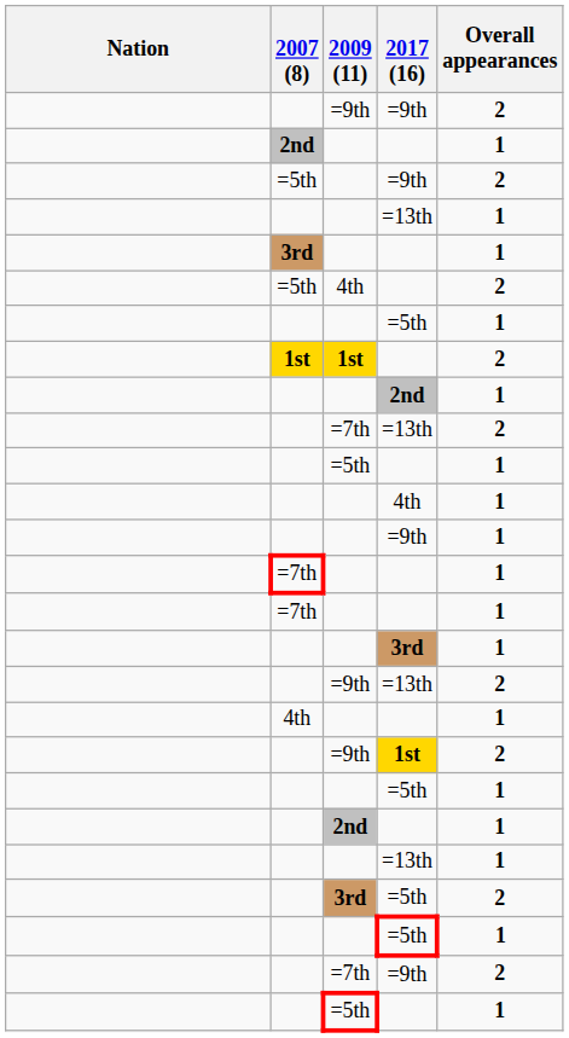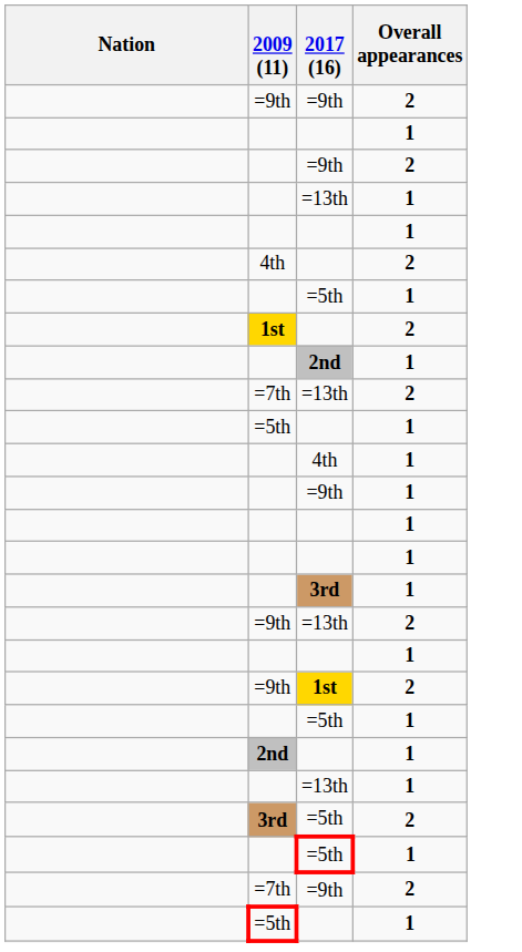- column: 2007 (8) | 2nd | =5th | 3rd | =5th | 1st | =7th | =7th | 4th
